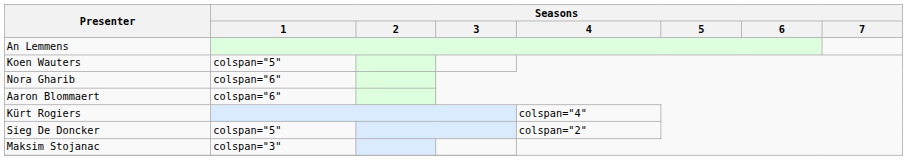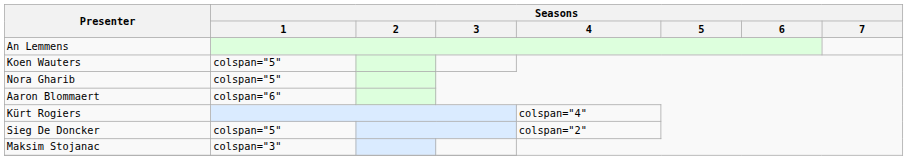Nora Gharib | Seasons / 1: colspan="6" -> colspan="5"
